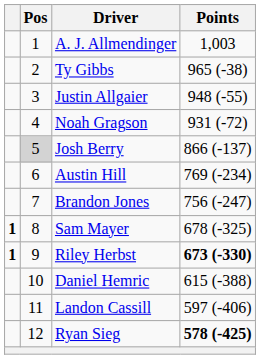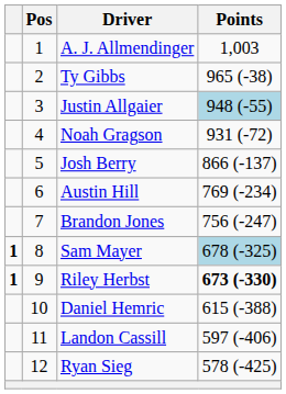Justin Allgaier | Points: no background -> lightblue background
Josh Berry | Pos: lightgrey background -> no background
Sam Mayer | Points: no background -> lightblue background
Ryan Sieg | Points: bold -> normal
